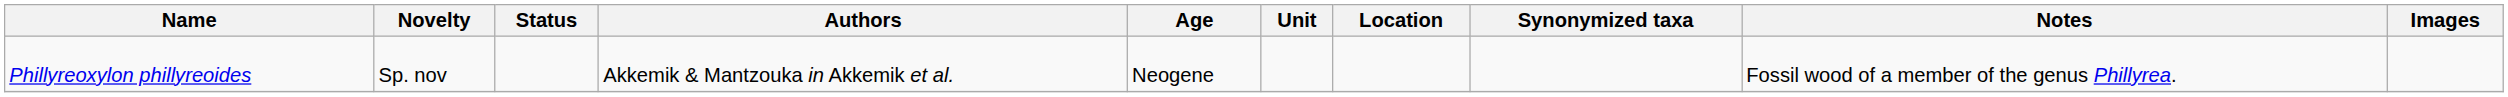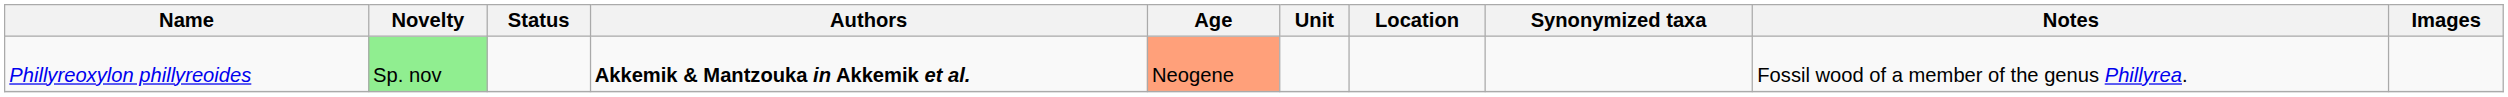Phillyreoxylon phillyreoides | Novelty: no background -> lightgreen background
Phillyreoxylon phillyreoides | Authors: normal -> bold
Phillyreoxylon phillyreoides | Age: no background -> lightsalmon background
